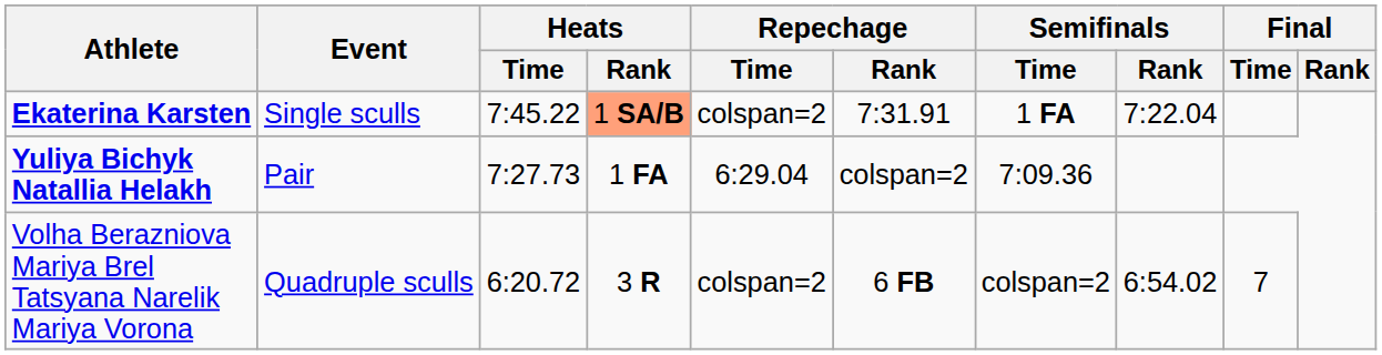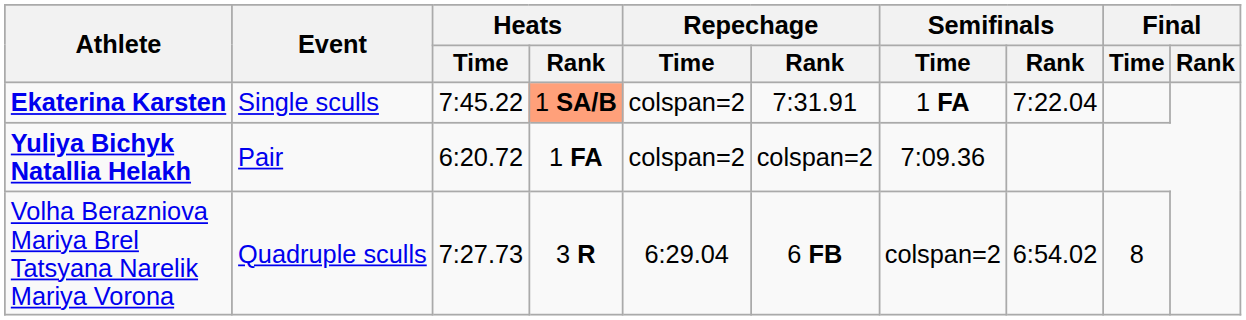Yuliya Bichyk Natallia Helakh | Heats / Time: 7:27.73 -> 6:20.72
Yuliya Bichyk Natallia Helakh | Repechage / Time: 6:29.04 -> colspan=2
Volha Berazniova Mariya Brel Tatsyana Narelik Mariya Vorona | Heats / Time: 6:20.72 -> 7:27.73
Volha Berazniova Mariya Brel Tatsyana Narelik Mariya Vorona | Repechage / Time: colspan=2 -> 6:29.04
Volha Berazniova Mariya Brel Tatsyana Narelik Mariya Vorona | Final / Time: 7 -> 8
